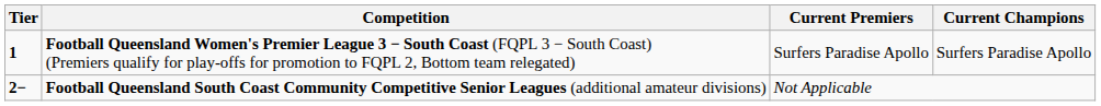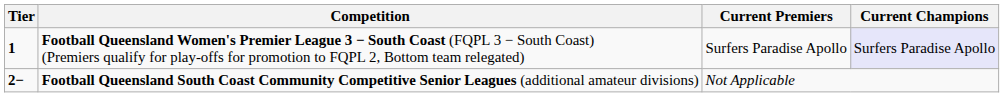row 2 | Current Champions: no background -> lavender background
